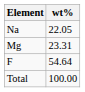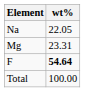F | wt%: normal -> bold
